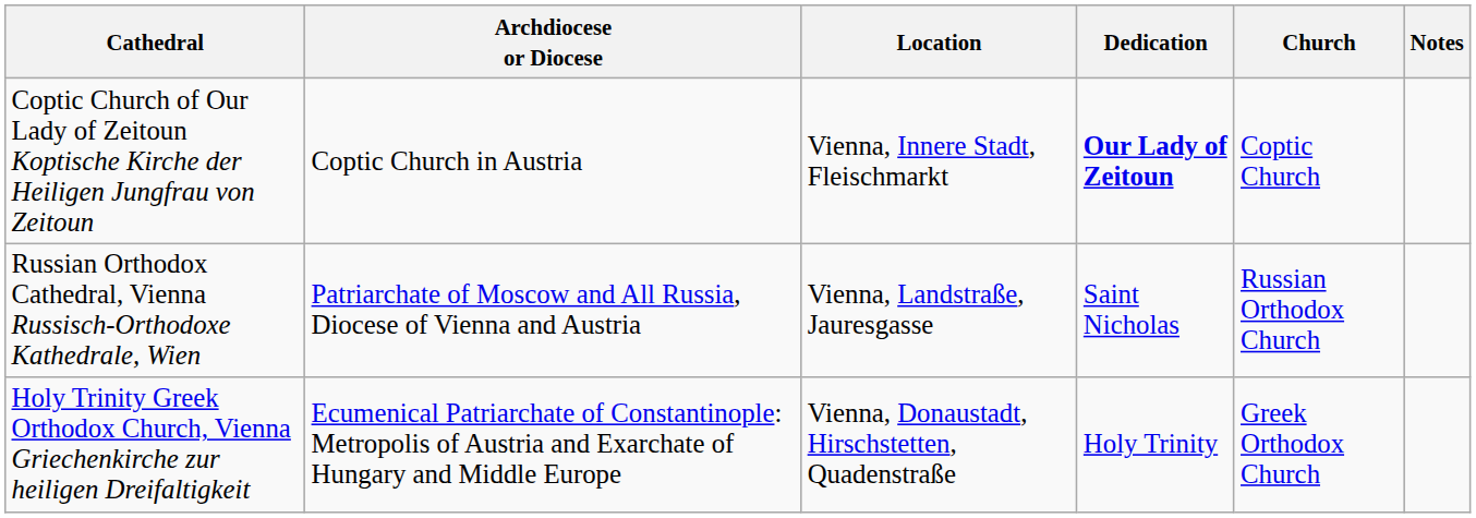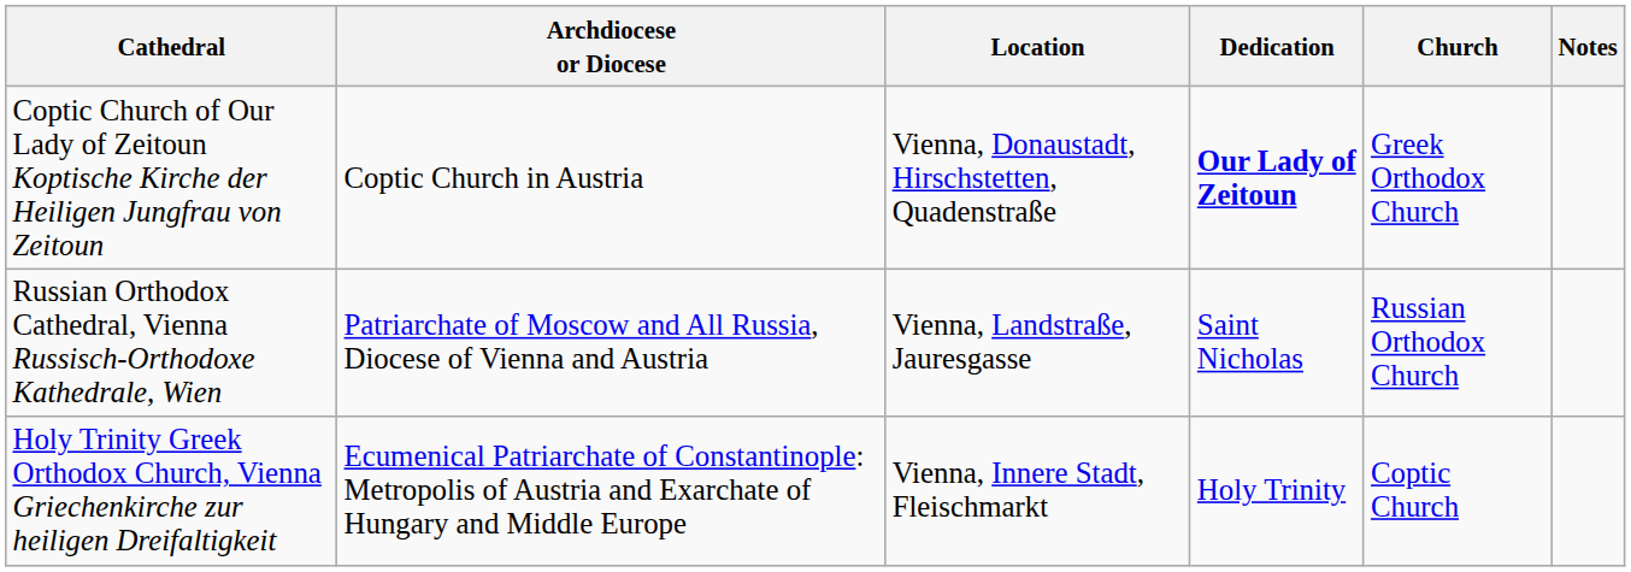row 2 | Location: Vienna, Innere Stadt, Fleischmarkt -> Vienna, Donaustadt, Hirschstetten, Quadenstraße
row 2 | Church: Coptic Church -> Greek Orthodox Church
row 4 | Location: Vienna, Donaustadt, Hirschstetten, Quadenstraße -> Vienna, Innere Stadt, Fleischmarkt
row 4 | Church: Greek Orthodox Church -> Coptic Church
